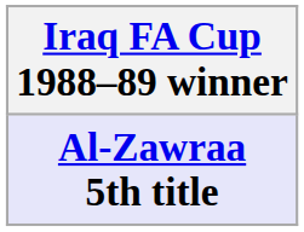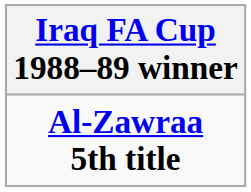row 2 | column 1: lavender background -> no background
